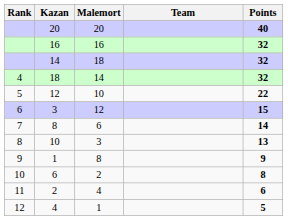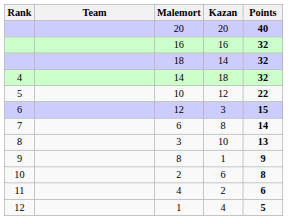columns swapped: Team <-> Kazan
